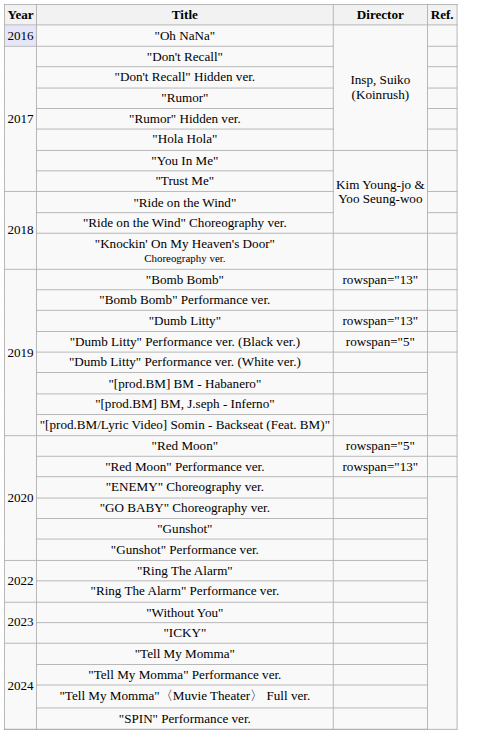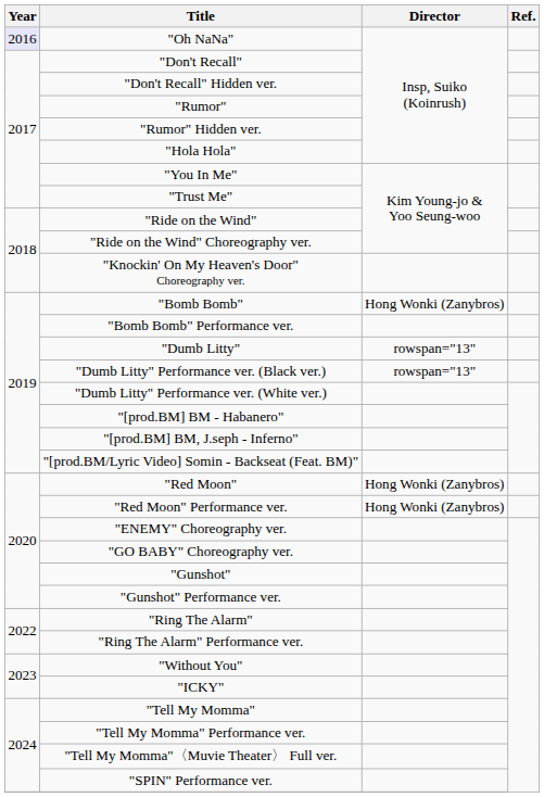"Bomb Bomb" | Director: rowspan="13" -> Hong Wonki (Zanybros)
"Dumb Litty" Performance ver. (Black ver.) | Director: rowspan="5" -> rowspan="13"
"Red Moon" | Director: rowspan="5" -> Hong Wonki (Zanybros)
"Red Moon" Performance ver. | Director: rowspan="13" -> Hong Wonki (Zanybros)
